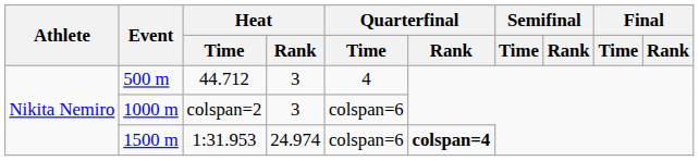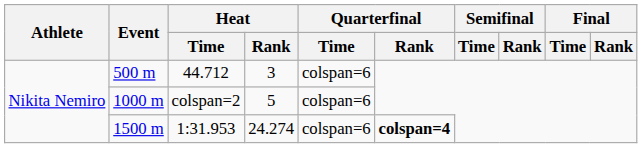500 m | Quarterfinal / Time: 4 -> colspan=6
1000 m | Heat / Rank: 3 -> 5
1500 m | Heat / Rank: 24.974 -> 24.274
